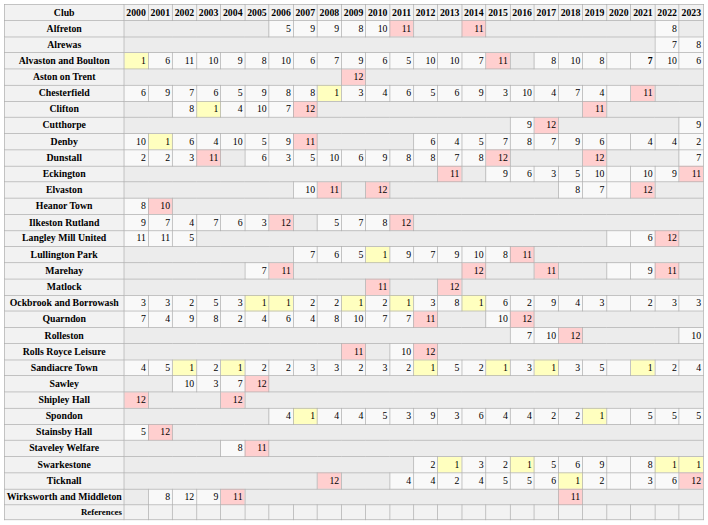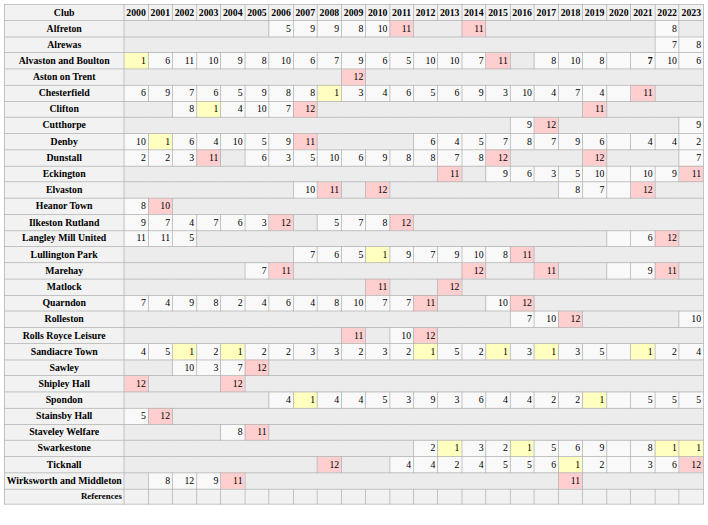- row: Ockbrook and Borrowash | 3 | 3 | 2 | 5 | 3 | 1 | 1 | 2 | 2 | 1 | 2 | 1 | 3 | 8 | 1 | 6 | 2 | 9 | 4 | 3 | 2 | 3 | 3
